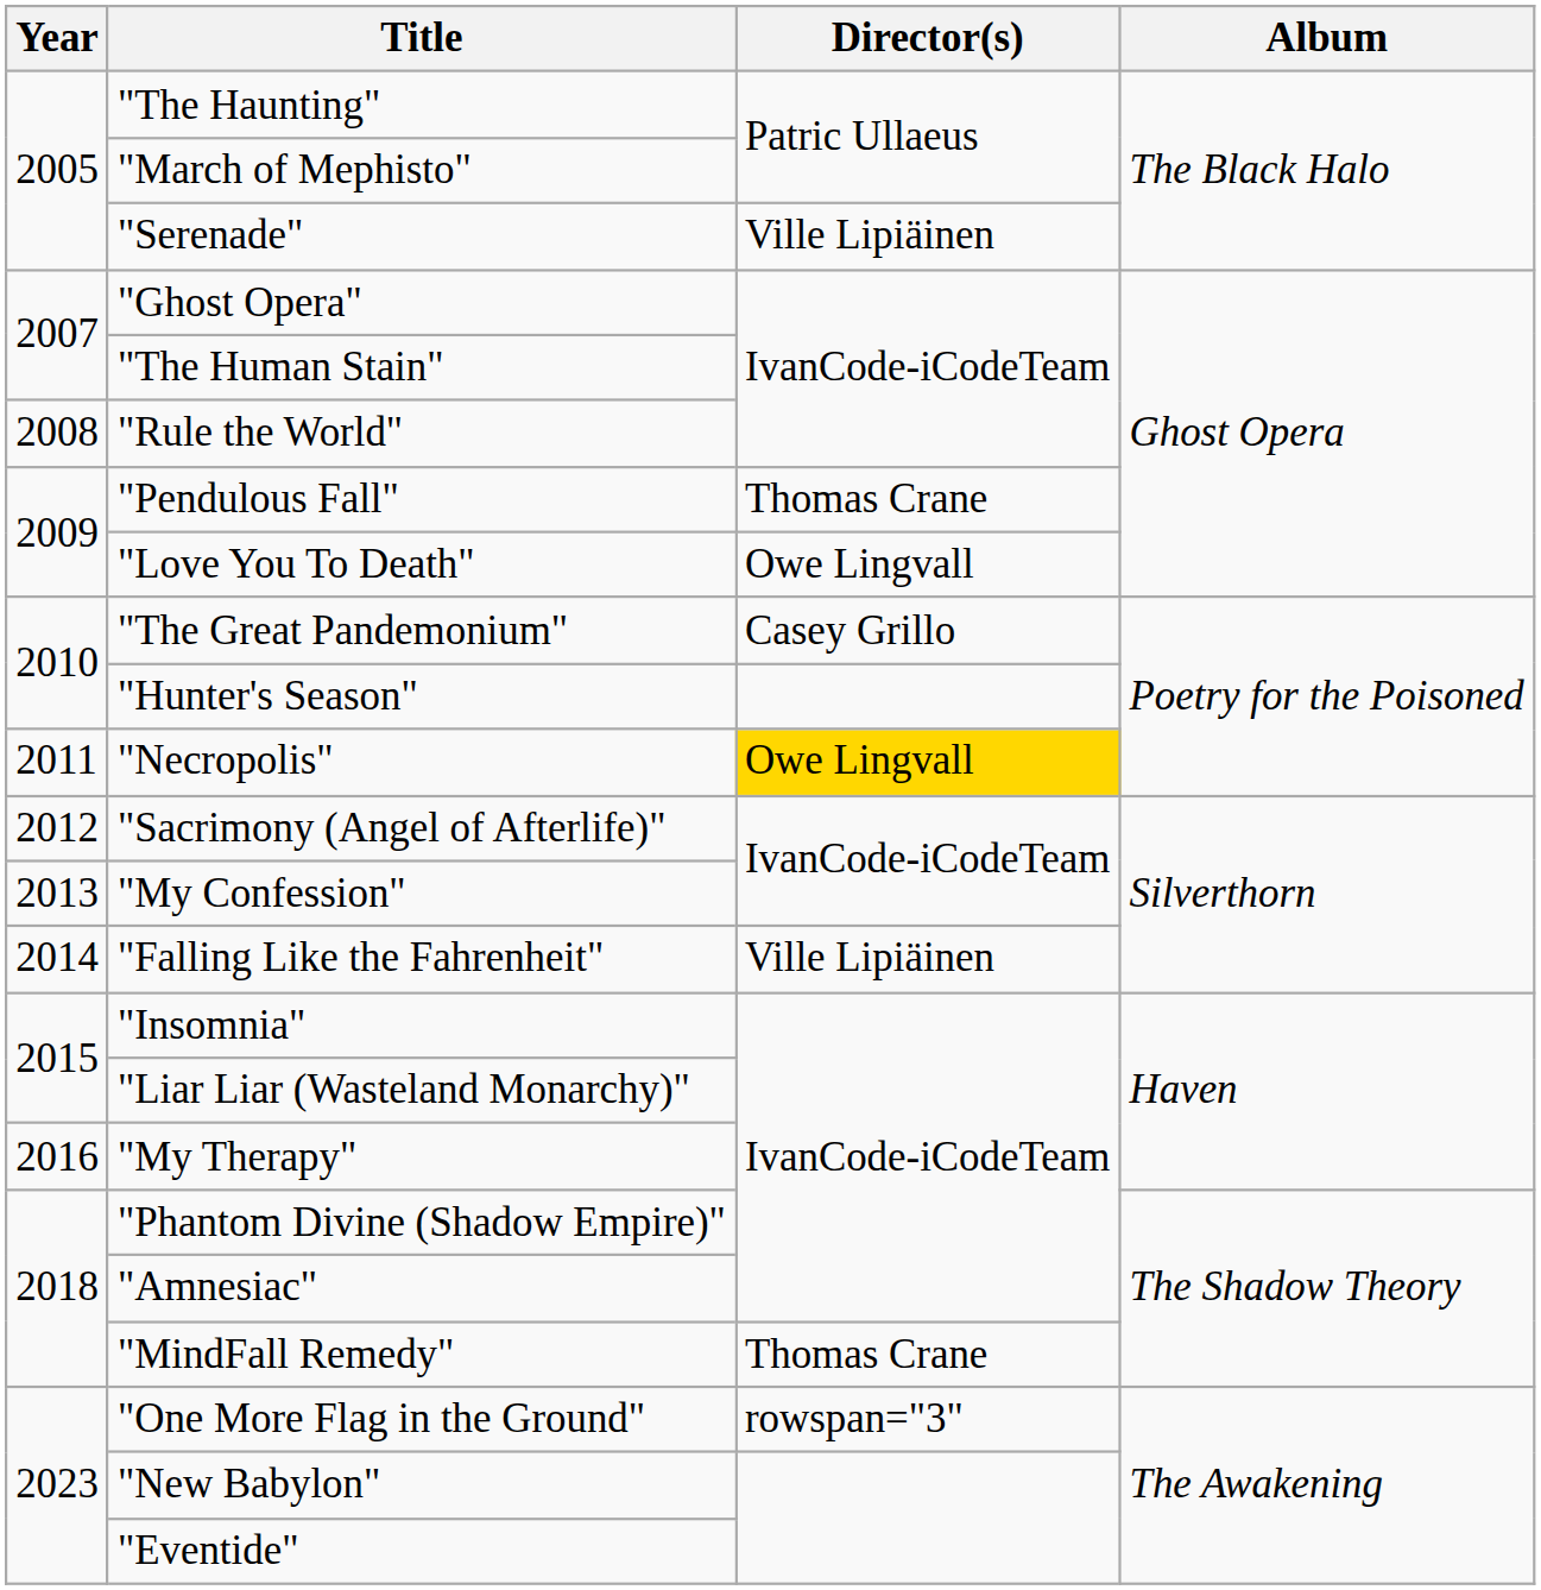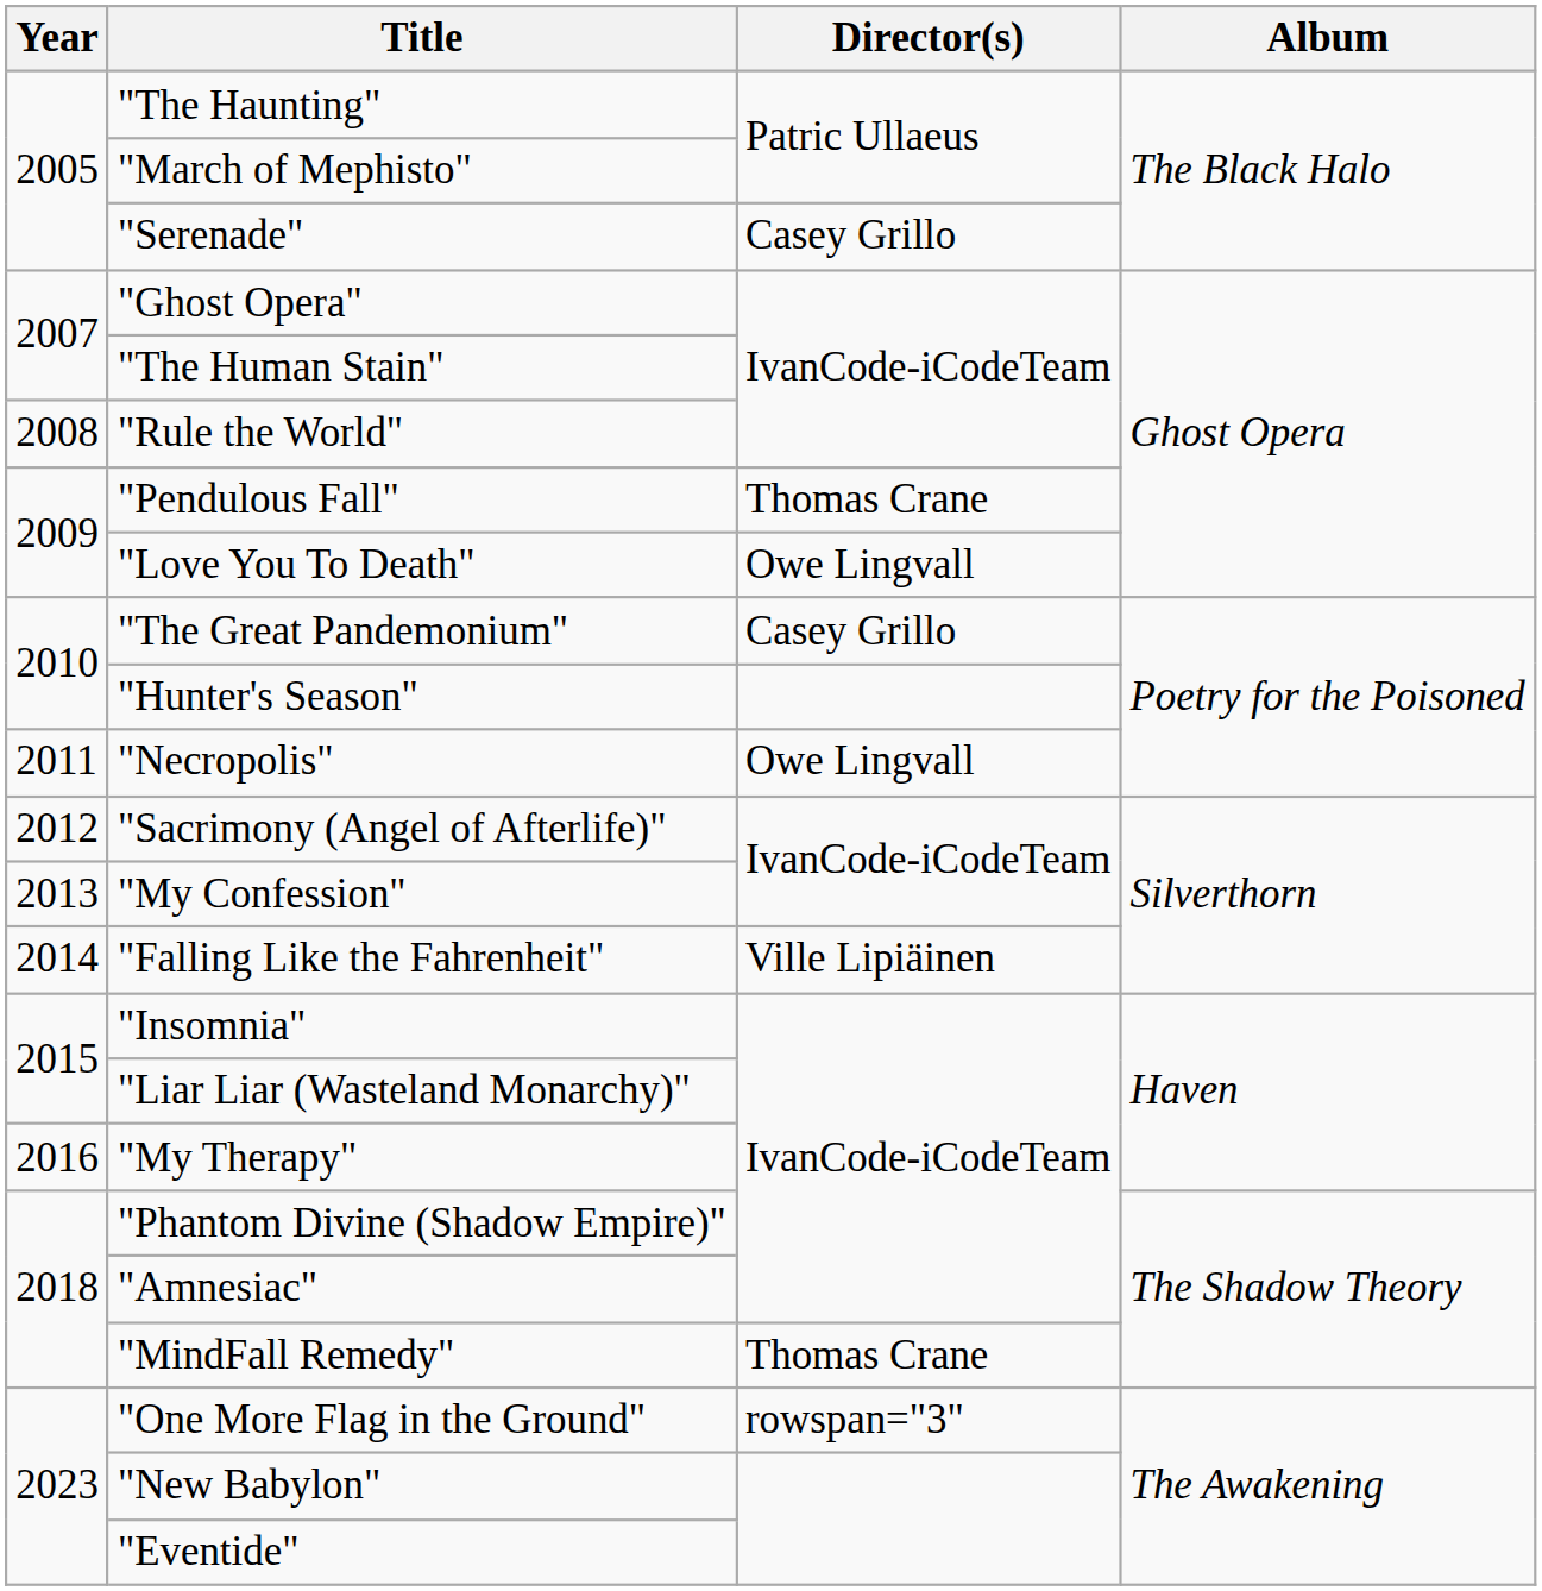"Serenade" | Director(s): Ville Lipiäinen -> Casey Grillo
"Necropolis" | Director(s): gold background -> no background
